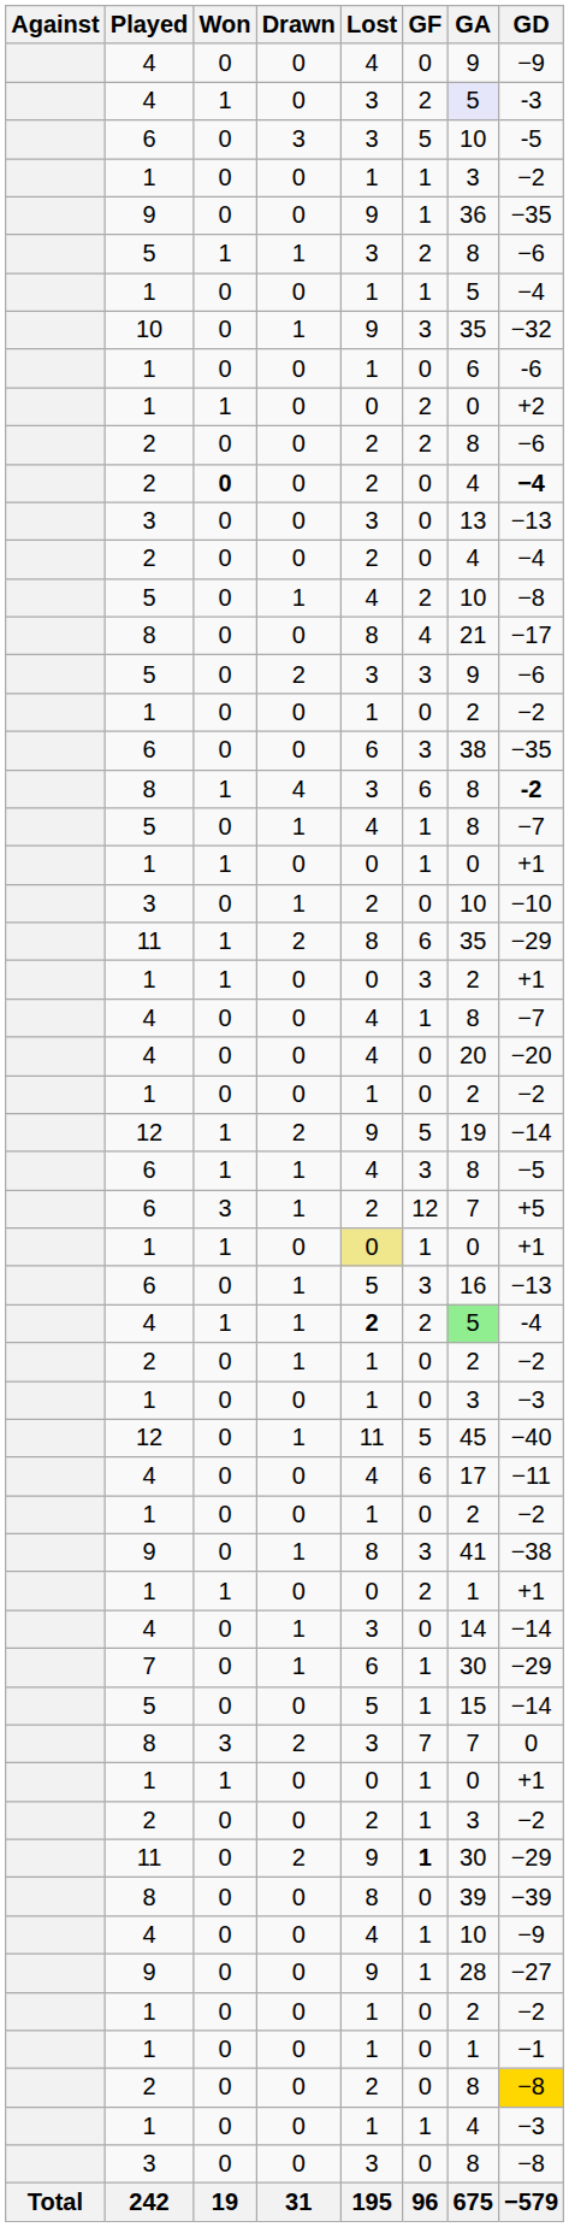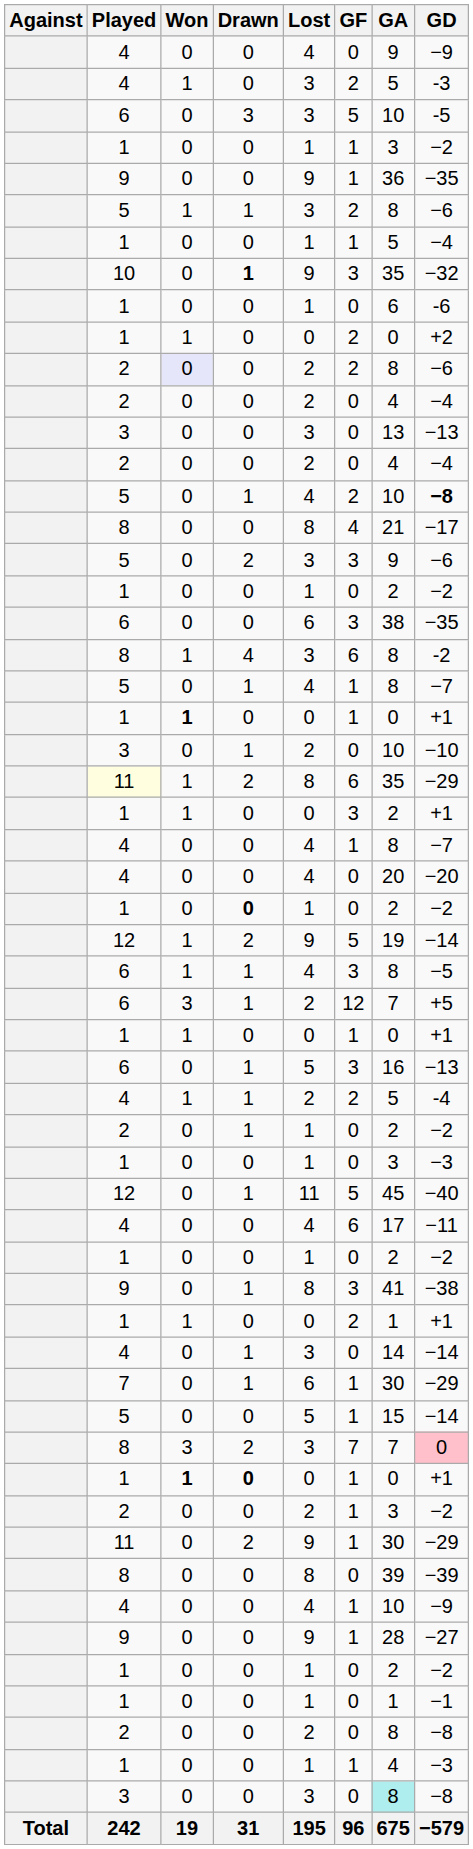row 3 | GA: lavender background -> no background
row 9 | Drawn: normal -> bold
row 12 | Won: no background -> lavender background
row 13 | Won: bold -> normal
row 13 | GD: bold -> normal
row 16 | GD: normal -> bold
row 21 | GD: bold -> normal
row 23 | Won: normal -> bold
row 25 | Played: no background -> lightyellow background
row 29 | Drawn: normal -> bold
row 33 | Lost: khaki background -> no background
row 35 | Lost: bold -> normal
row 35 | GA: lightgreen background -> no background
row 46 | GD: no background -> pink background
row 47 | Won: normal -> bold
row 47 | Drawn: normal -> bold
row 49 | GF: bold -> normal
row 55 | GD: gold background -> no background
row 57 | GA: no background -> paleturquoise background
